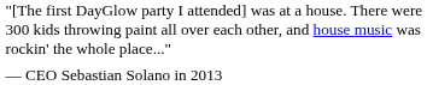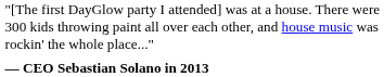row 2 | column 1: normal -> bold
